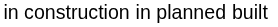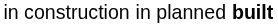in construction | column 3: normal -> bold
